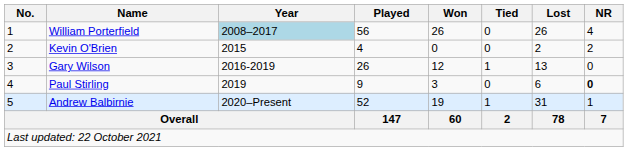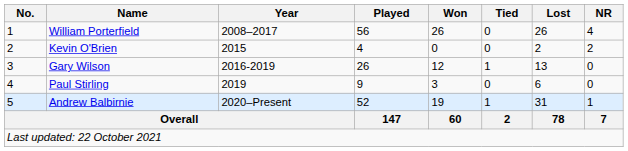William Porterfield | Year: lightblue background -> no background
Paul Stirling | NR: bold -> normal
